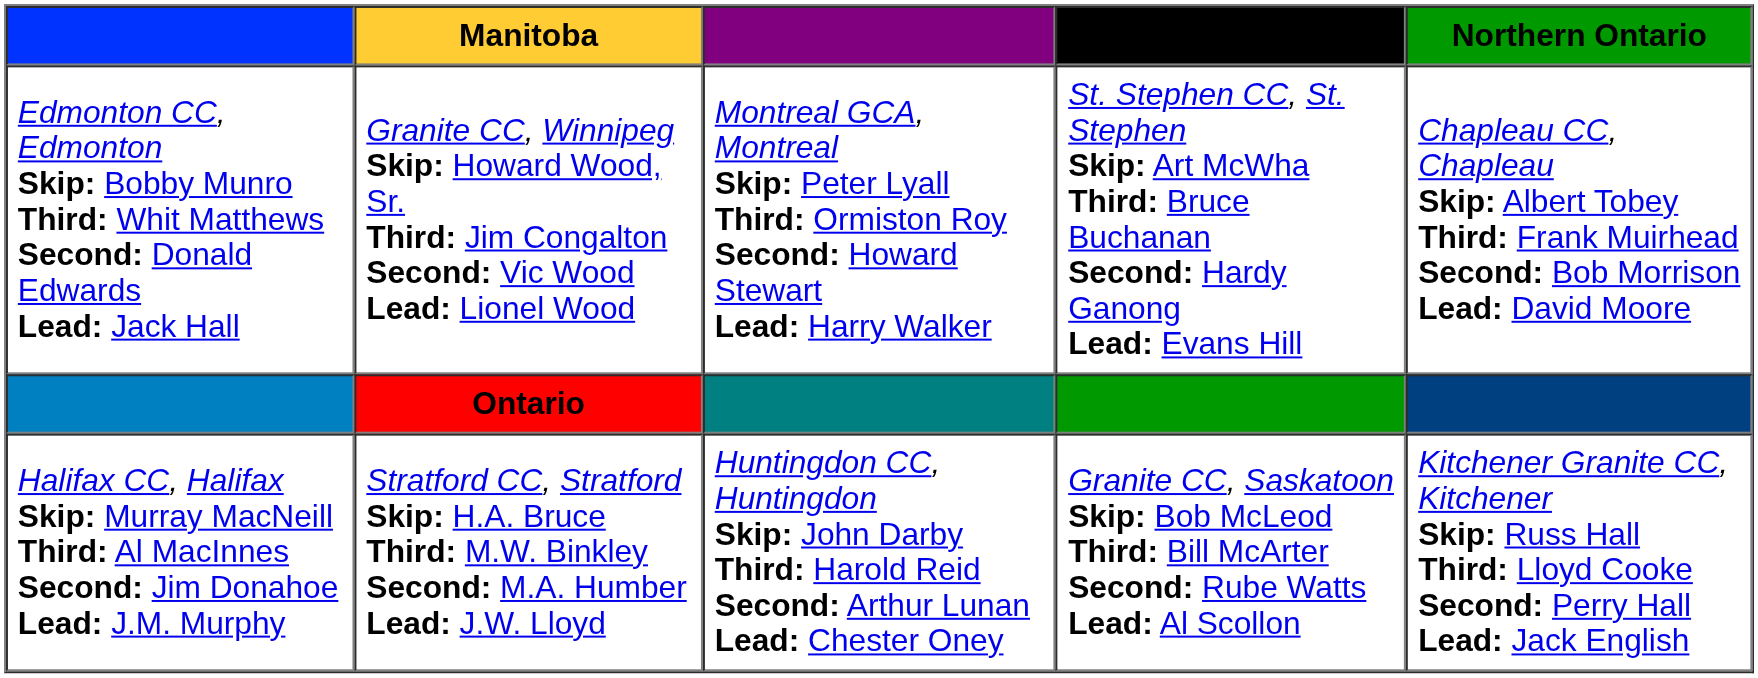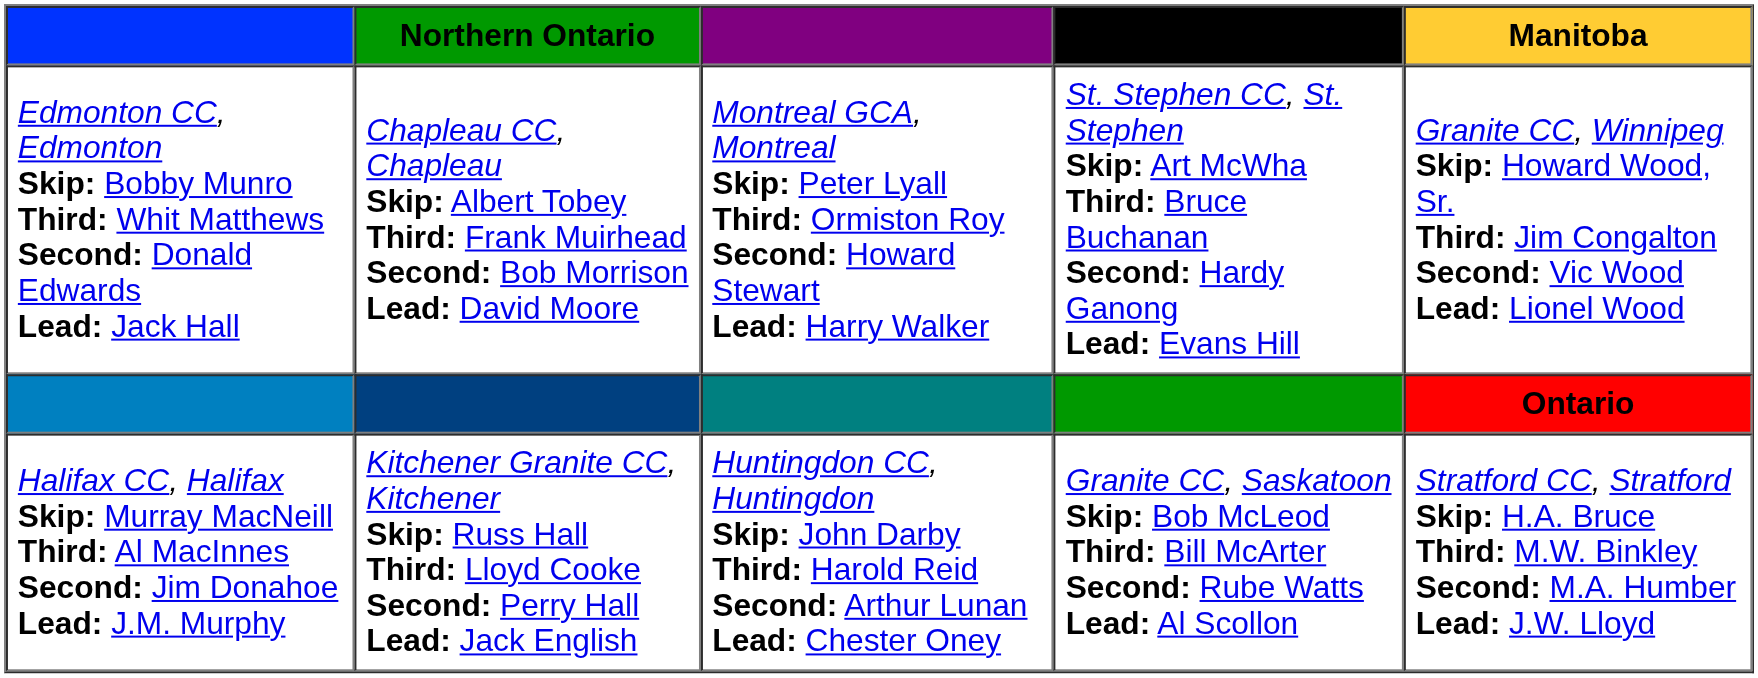columns swapped: Manitoba <-> Northern Ontario
